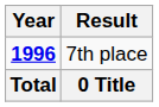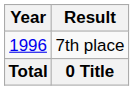7th place | Year: bold -> normal
